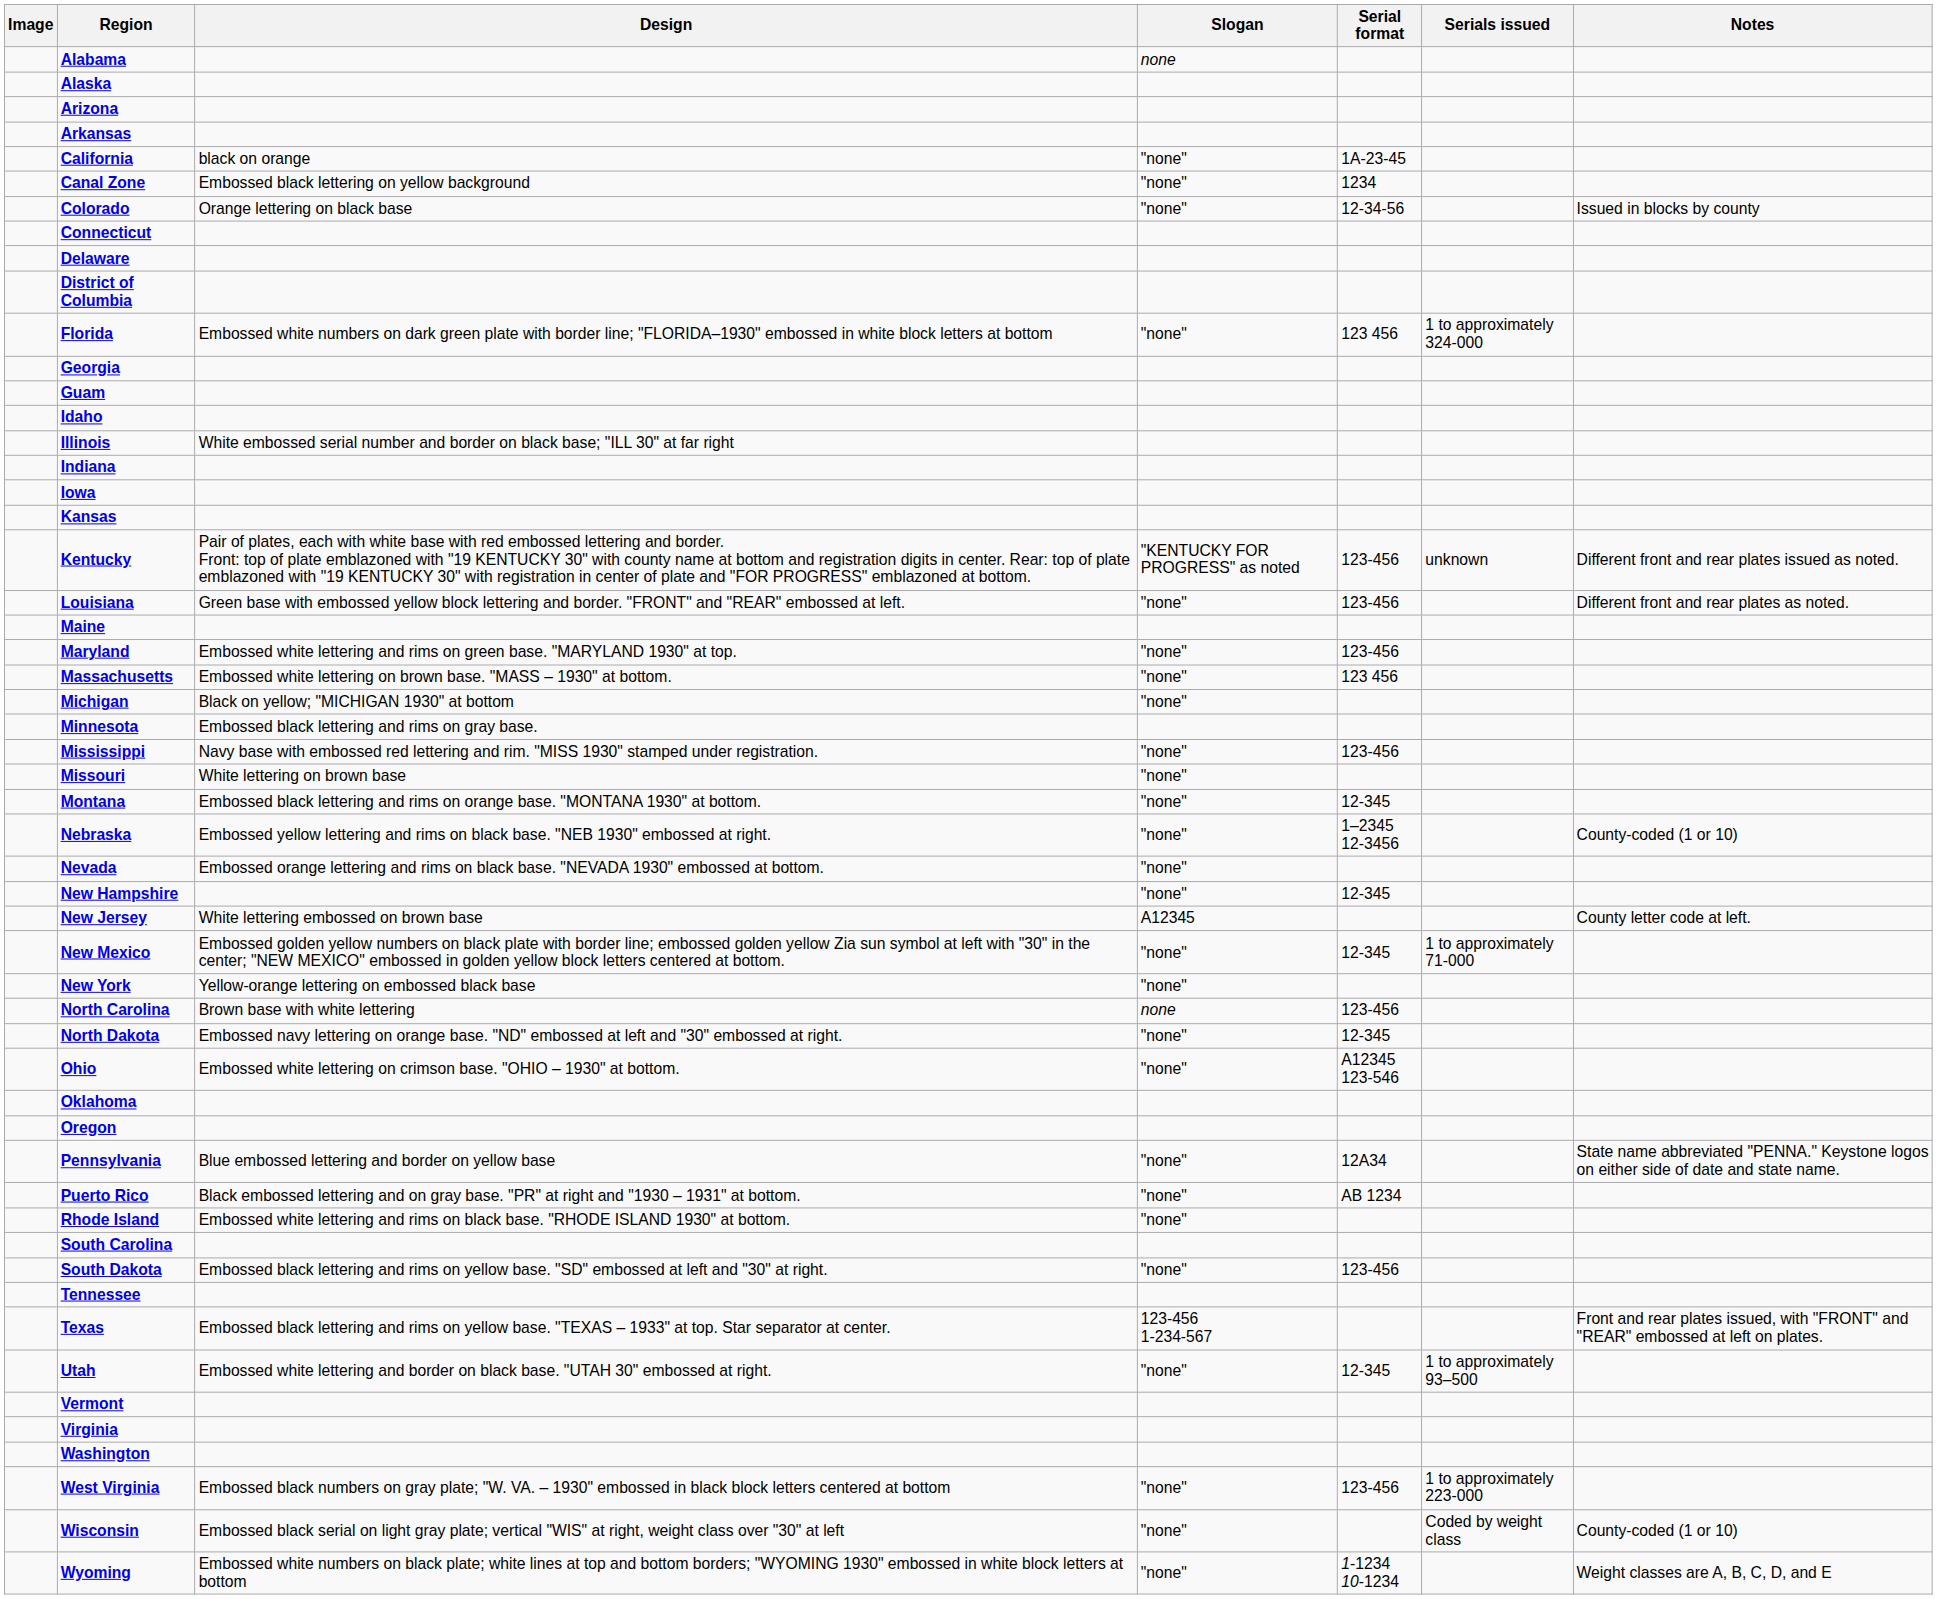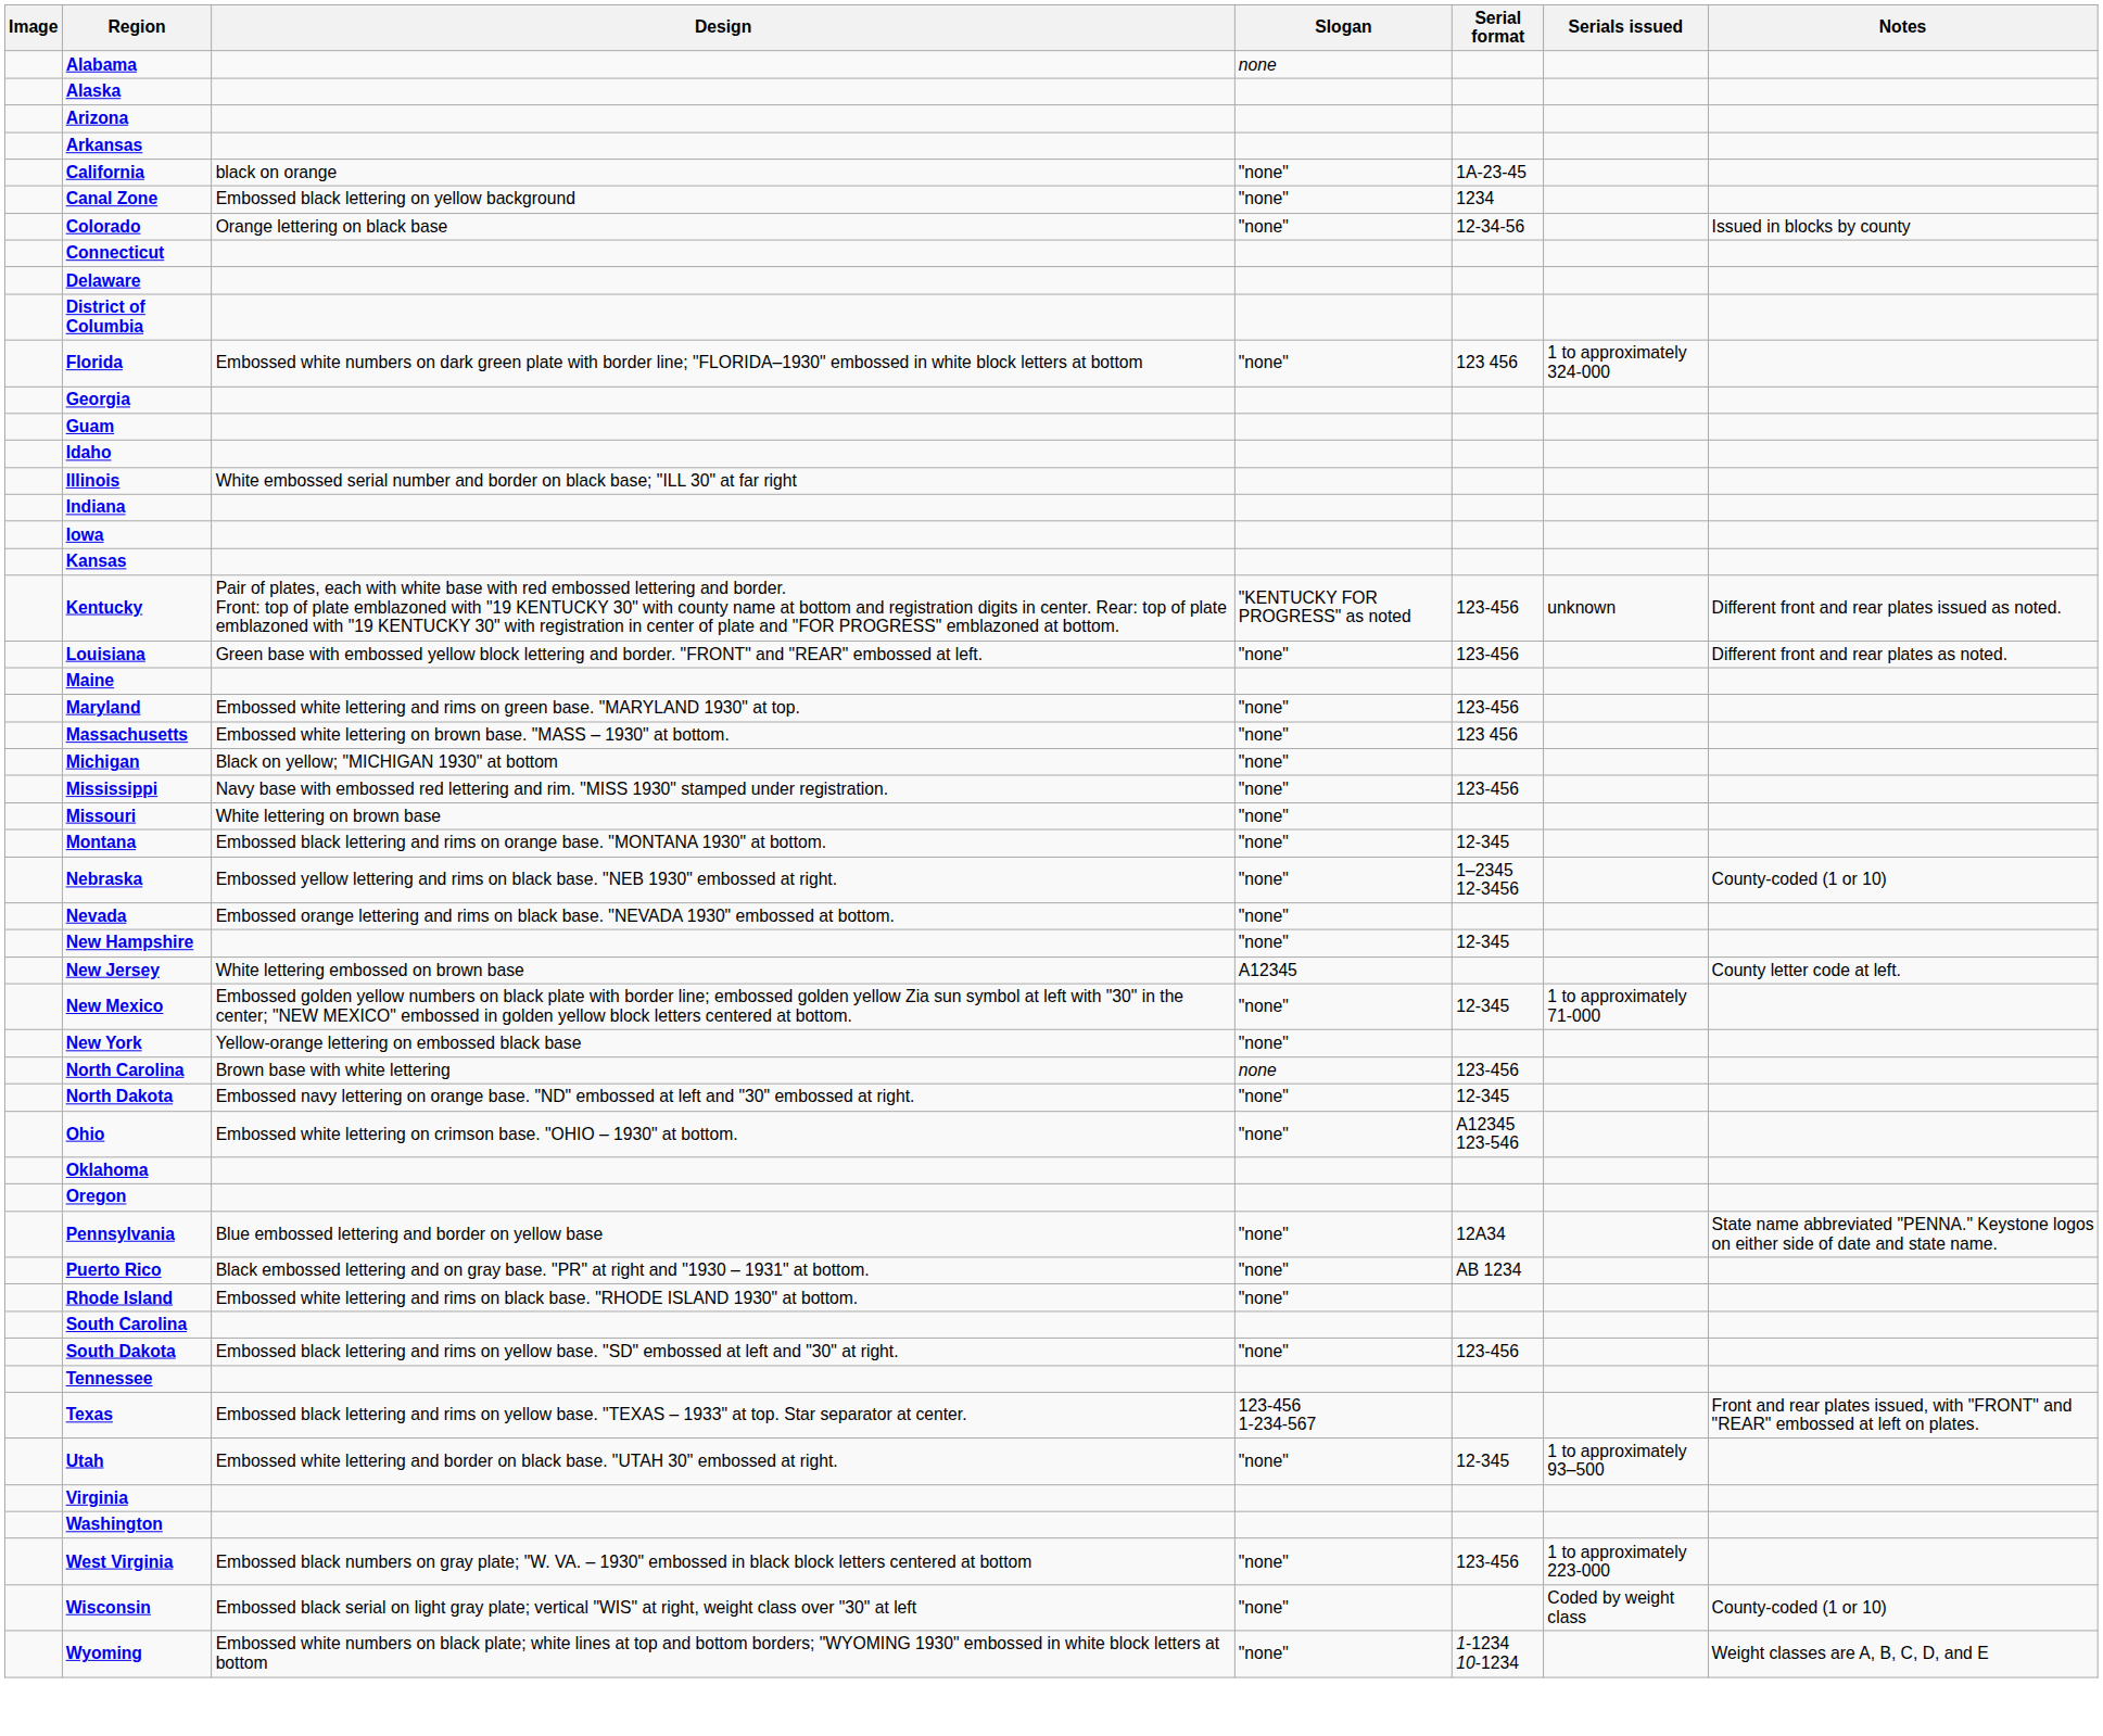- row: Minnesota | Embossed black lettering and rims on gray base.
- row: Vermont
